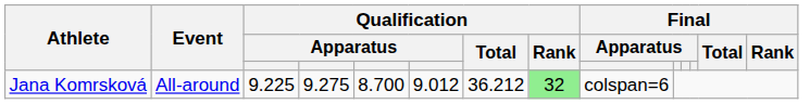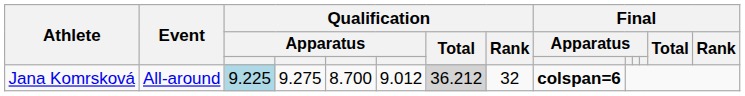row 4 | column 3: no background -> lightblue background
row 4 | Qualification / Total: no background -> lightgrey background
row 4 | Qualification / Rank: lightgreen background -> no background
row 4 | column 9: normal -> bold
